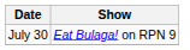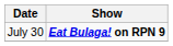July 30 | Show: normal -> bold
